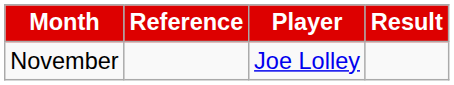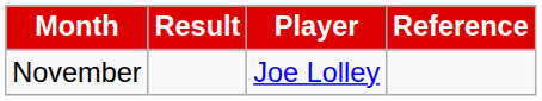columns swapped: Result <-> Reference
